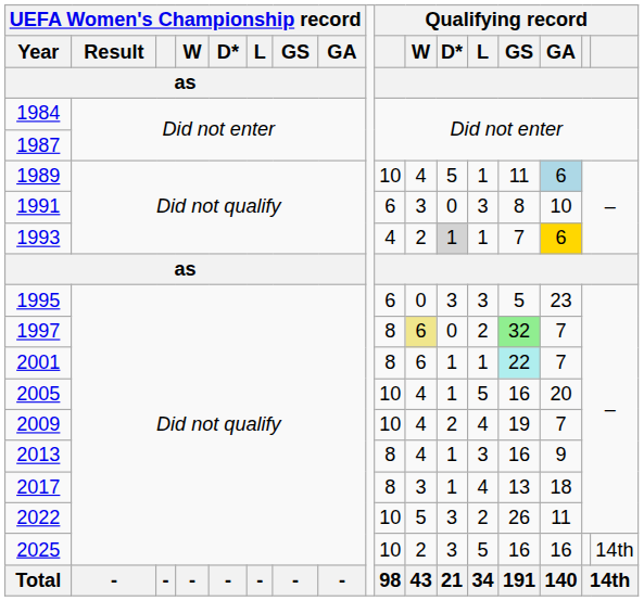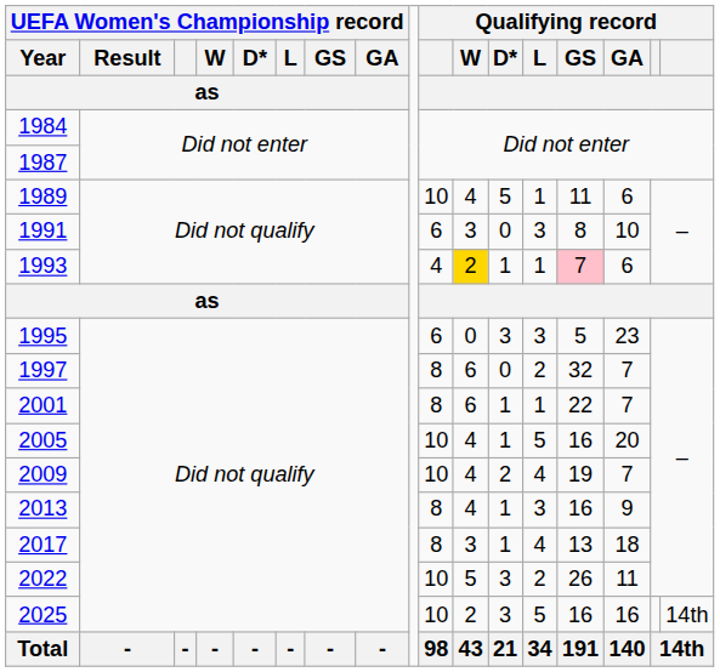1989 | Qualifying record / GA: lightblue background -> no background
1993 | Qualifying record / W: no background -> gold background
1993 | Qualifying record / D*: lightgrey background -> no background
1993 | Qualifying record / GS: no background -> pink background
1993 | Qualifying record / GA: gold background -> no background
1997 | Qualifying record / W: khaki background -> no background
1997 | Qualifying record / GS: lightgreen background -> no background
2001 | Qualifying record / GS: paleturquoise background -> no background
